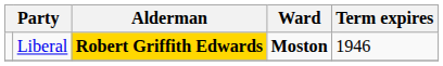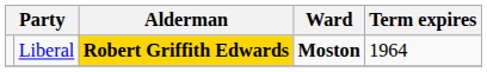Liberal | Term expires: 1946 -> 1964
